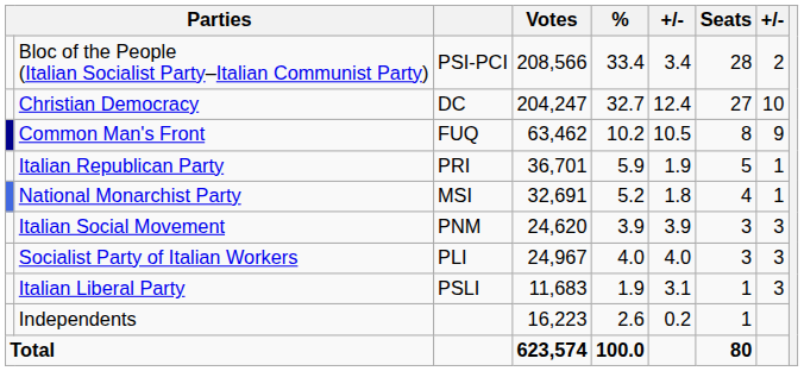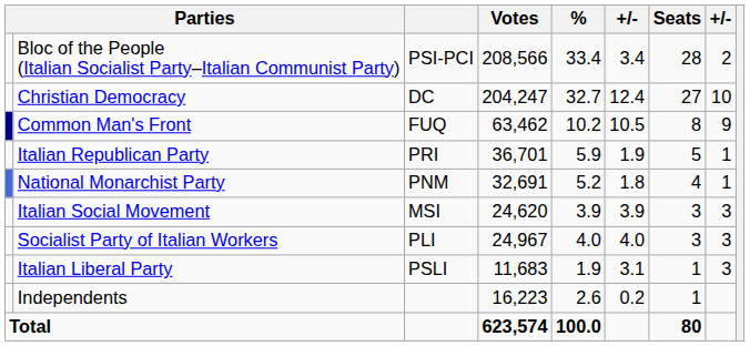National Monarchist Party | column 3: MSI -> PNM
Italian Social Movement | column 3: PNM -> MSI
